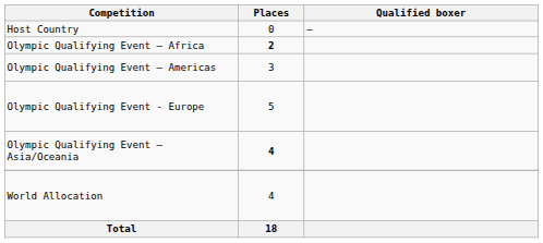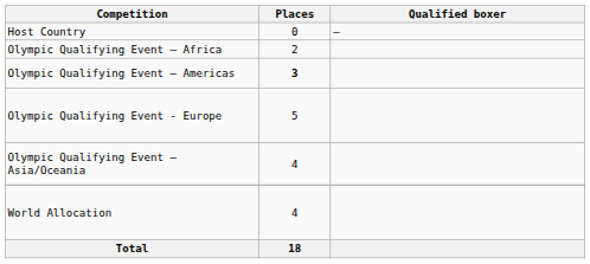Olympic Qualifying Event – Africa | Places: bold -> normal
Olympic Qualifying Event – Americas | Places: normal -> bold
Olympic Qualifying Event – Asia/Oceania | Places: bold -> normal
